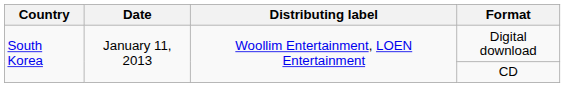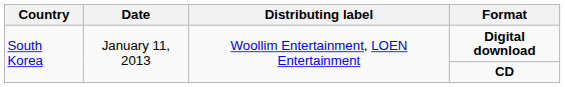Digital download | Format: normal -> bold
CD | Format: normal -> bold
